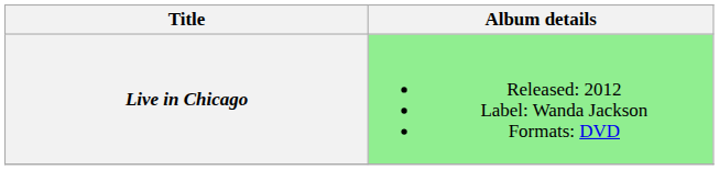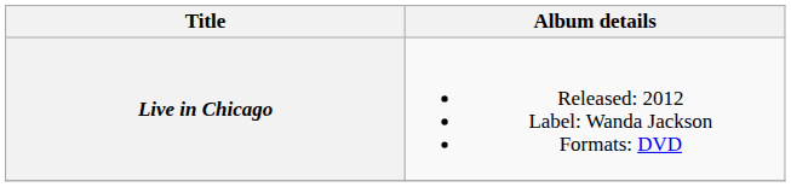Live in Chicago | Album details: lightgreen background -> no background
